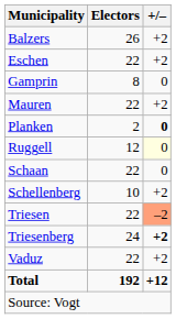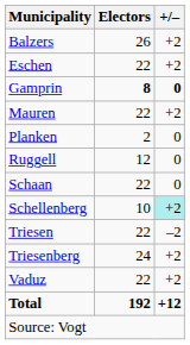Gamprin | Electors: normal -> bold
Gamprin | +/–: normal -> bold
Planken | +/–: bold -> normal
Ruggell | +/–: lightyellow background -> no background
Schellenberg | +/–: no background -> paleturquoise background
Triesen | +/–: lightsalmon background -> no background
Triesenberg | +/–: bold -> normal
